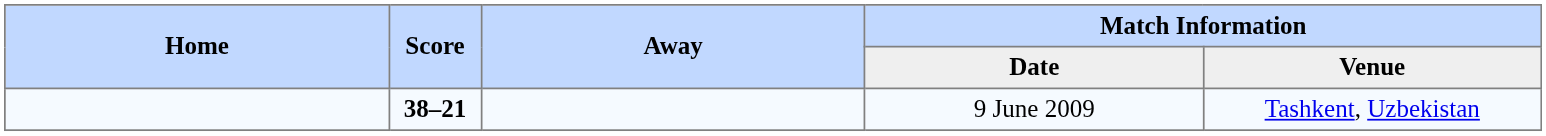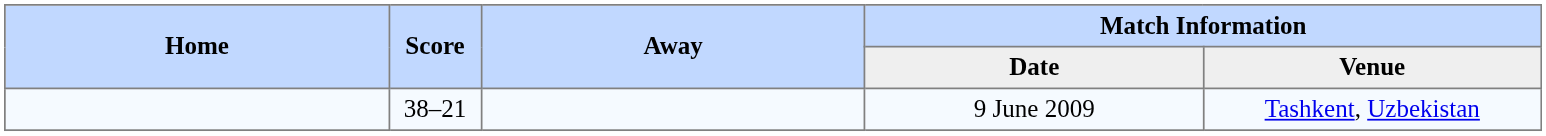9 June 2009 | Score: bold -> normal
